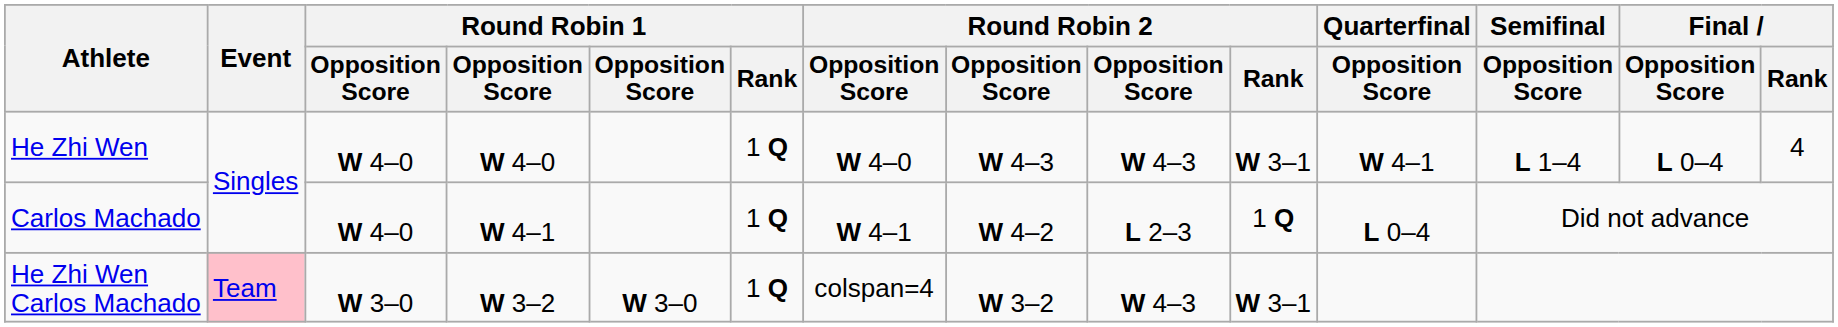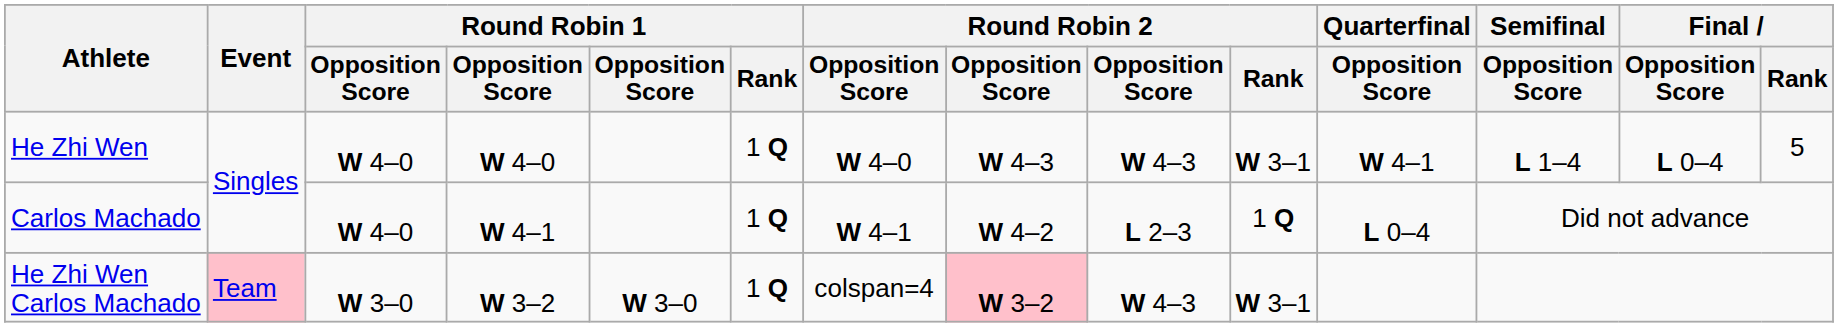He Zhi Wen | Final / Rank: 4 -> 5
He Zhi Wen Carlos Machado | column 8: no background -> pink background
